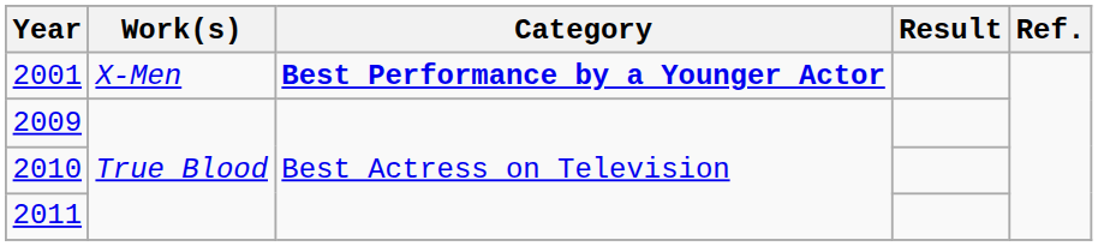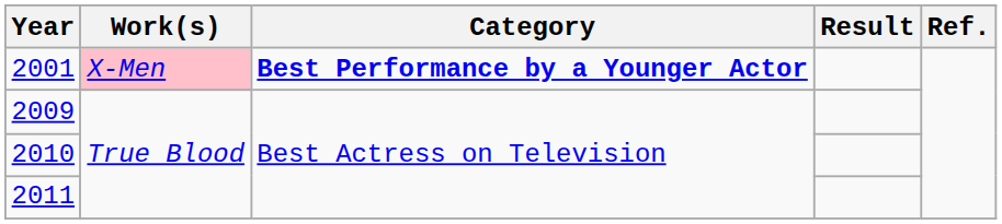2001 | Work(s): no background -> pink background
